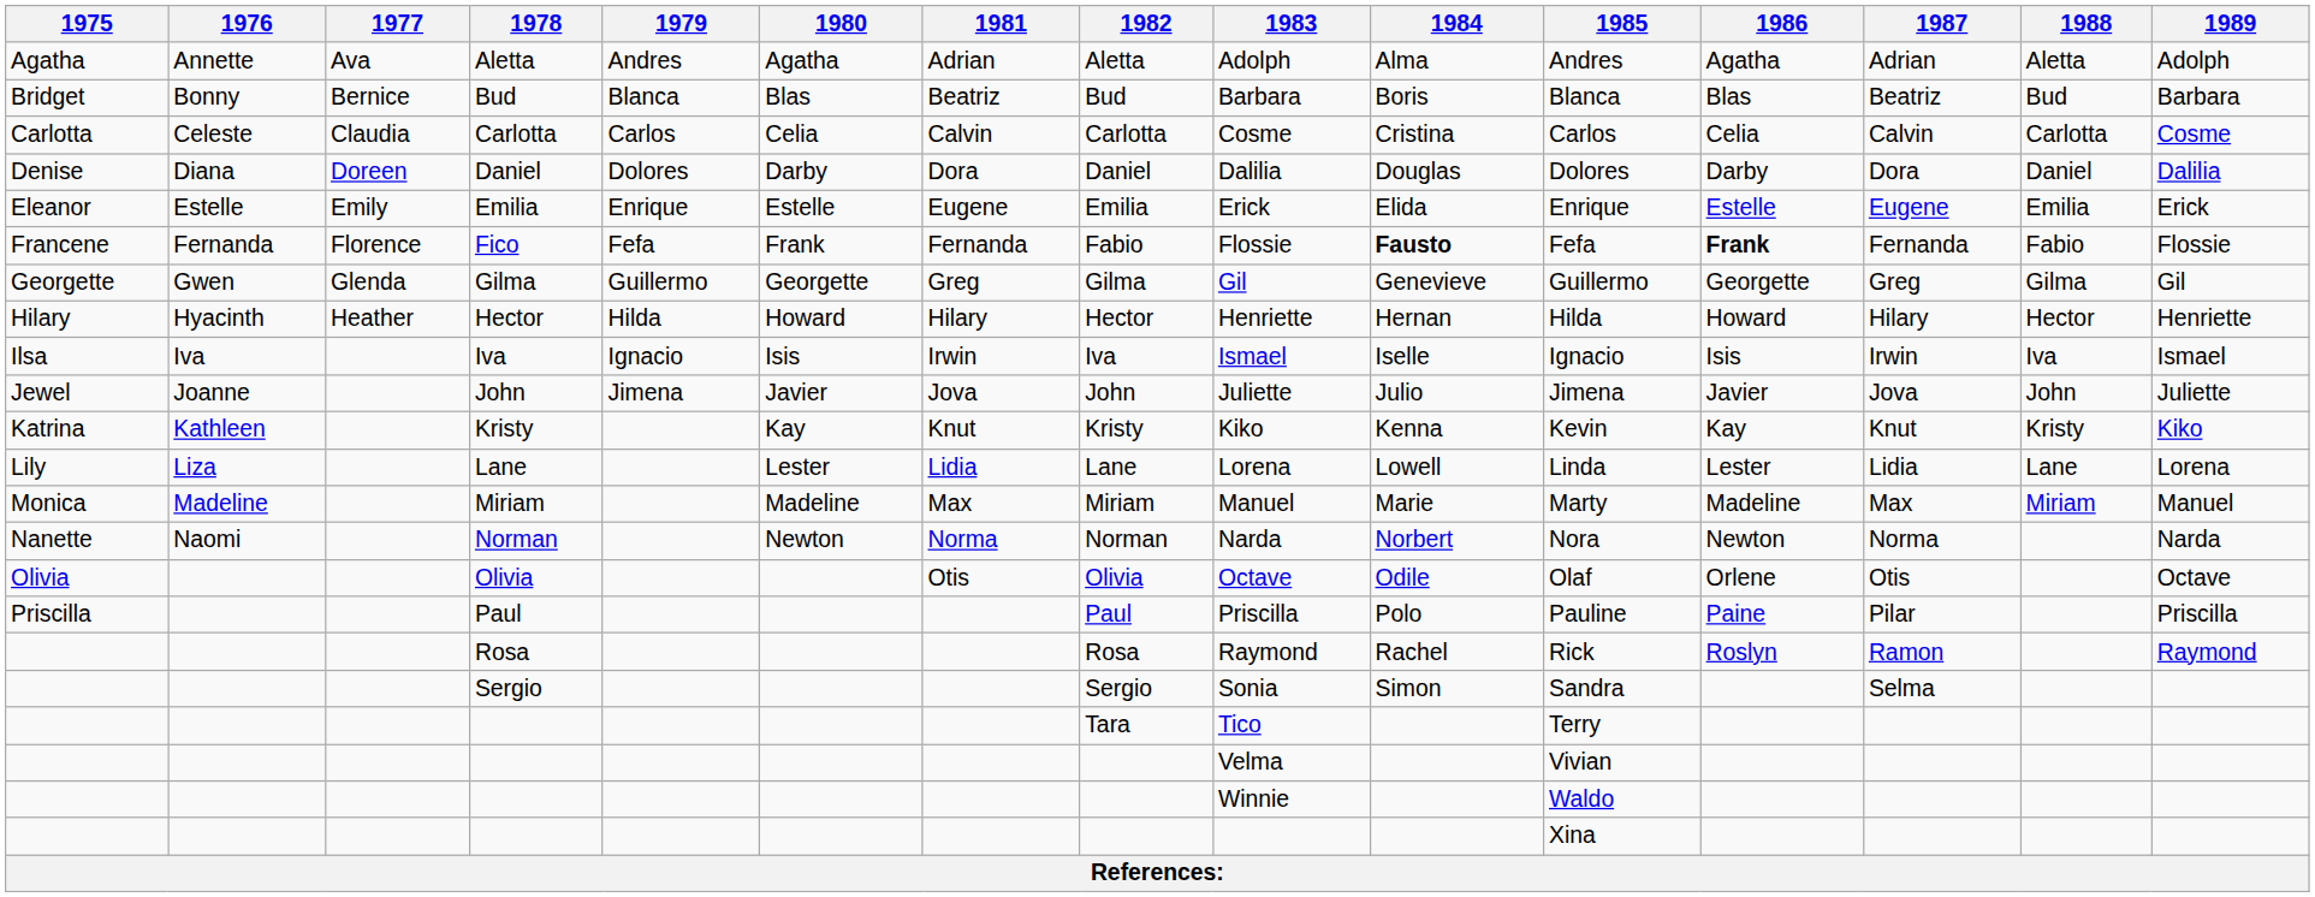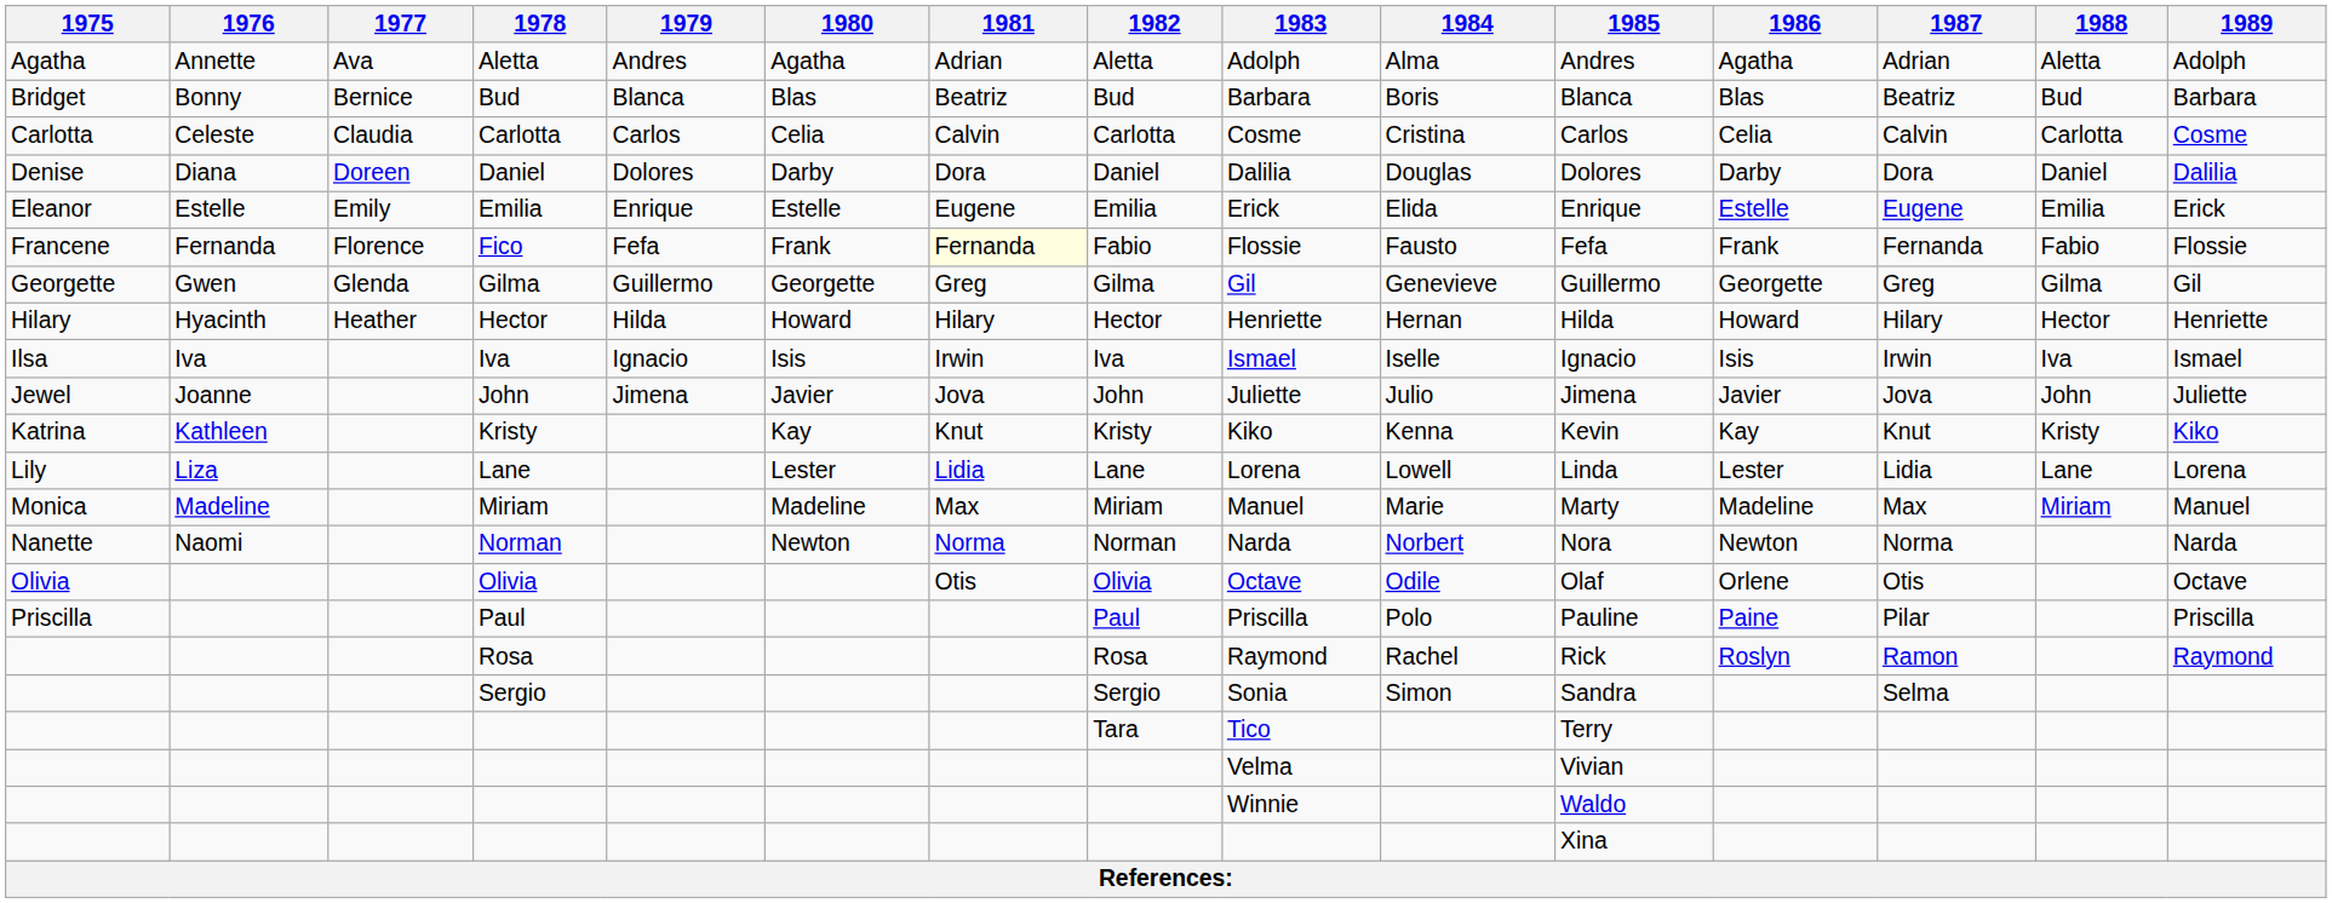Fico | 1981: no background -> lightyellow background
Fico | 1984: bold -> normal
Fico | 1986: bold -> normal
